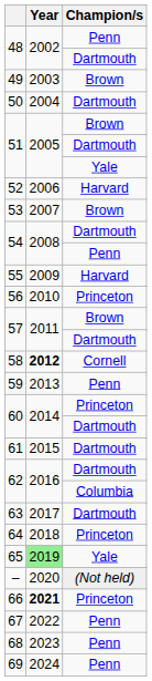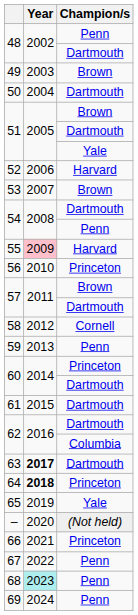55 | Year: no background -> pink background
58 | Year: bold -> normal
63 | Year: normal -> bold
64 | Year: normal -> bold
65 | Year: lightgreen background -> no background
66 | Year: bold -> normal
68 | Year: no background -> paleturquoise background
